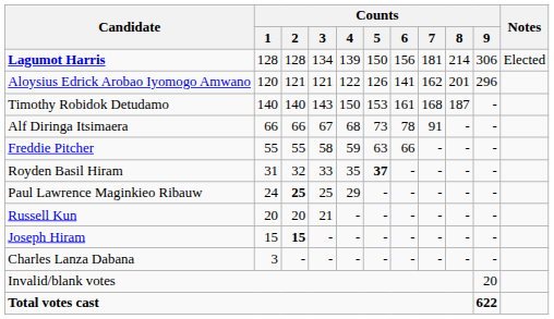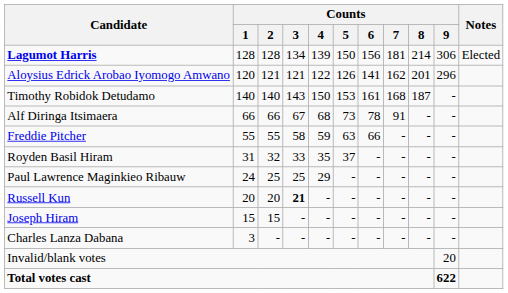Royden Basil Hiram | Counts / 5: bold -> normal
Paul Lawrence Maginkieo Ribauw | Counts / 2: bold -> normal
Russell Kun | Counts / 3: normal -> bold
Joseph Hiram | Counts / 2: bold -> normal
